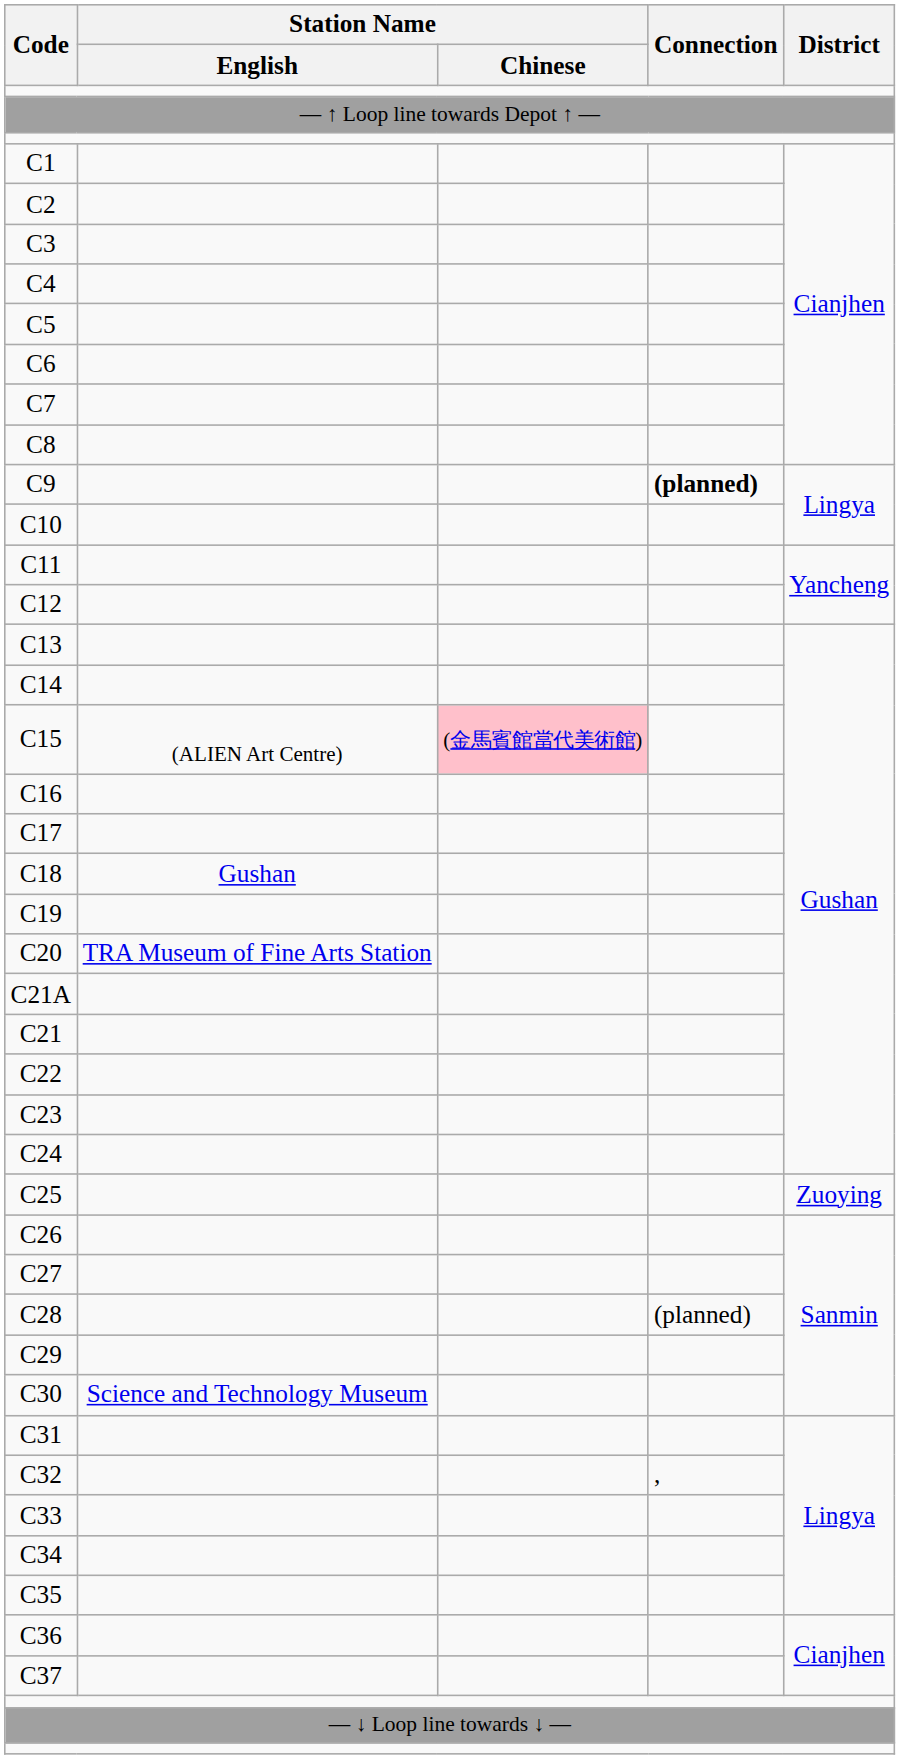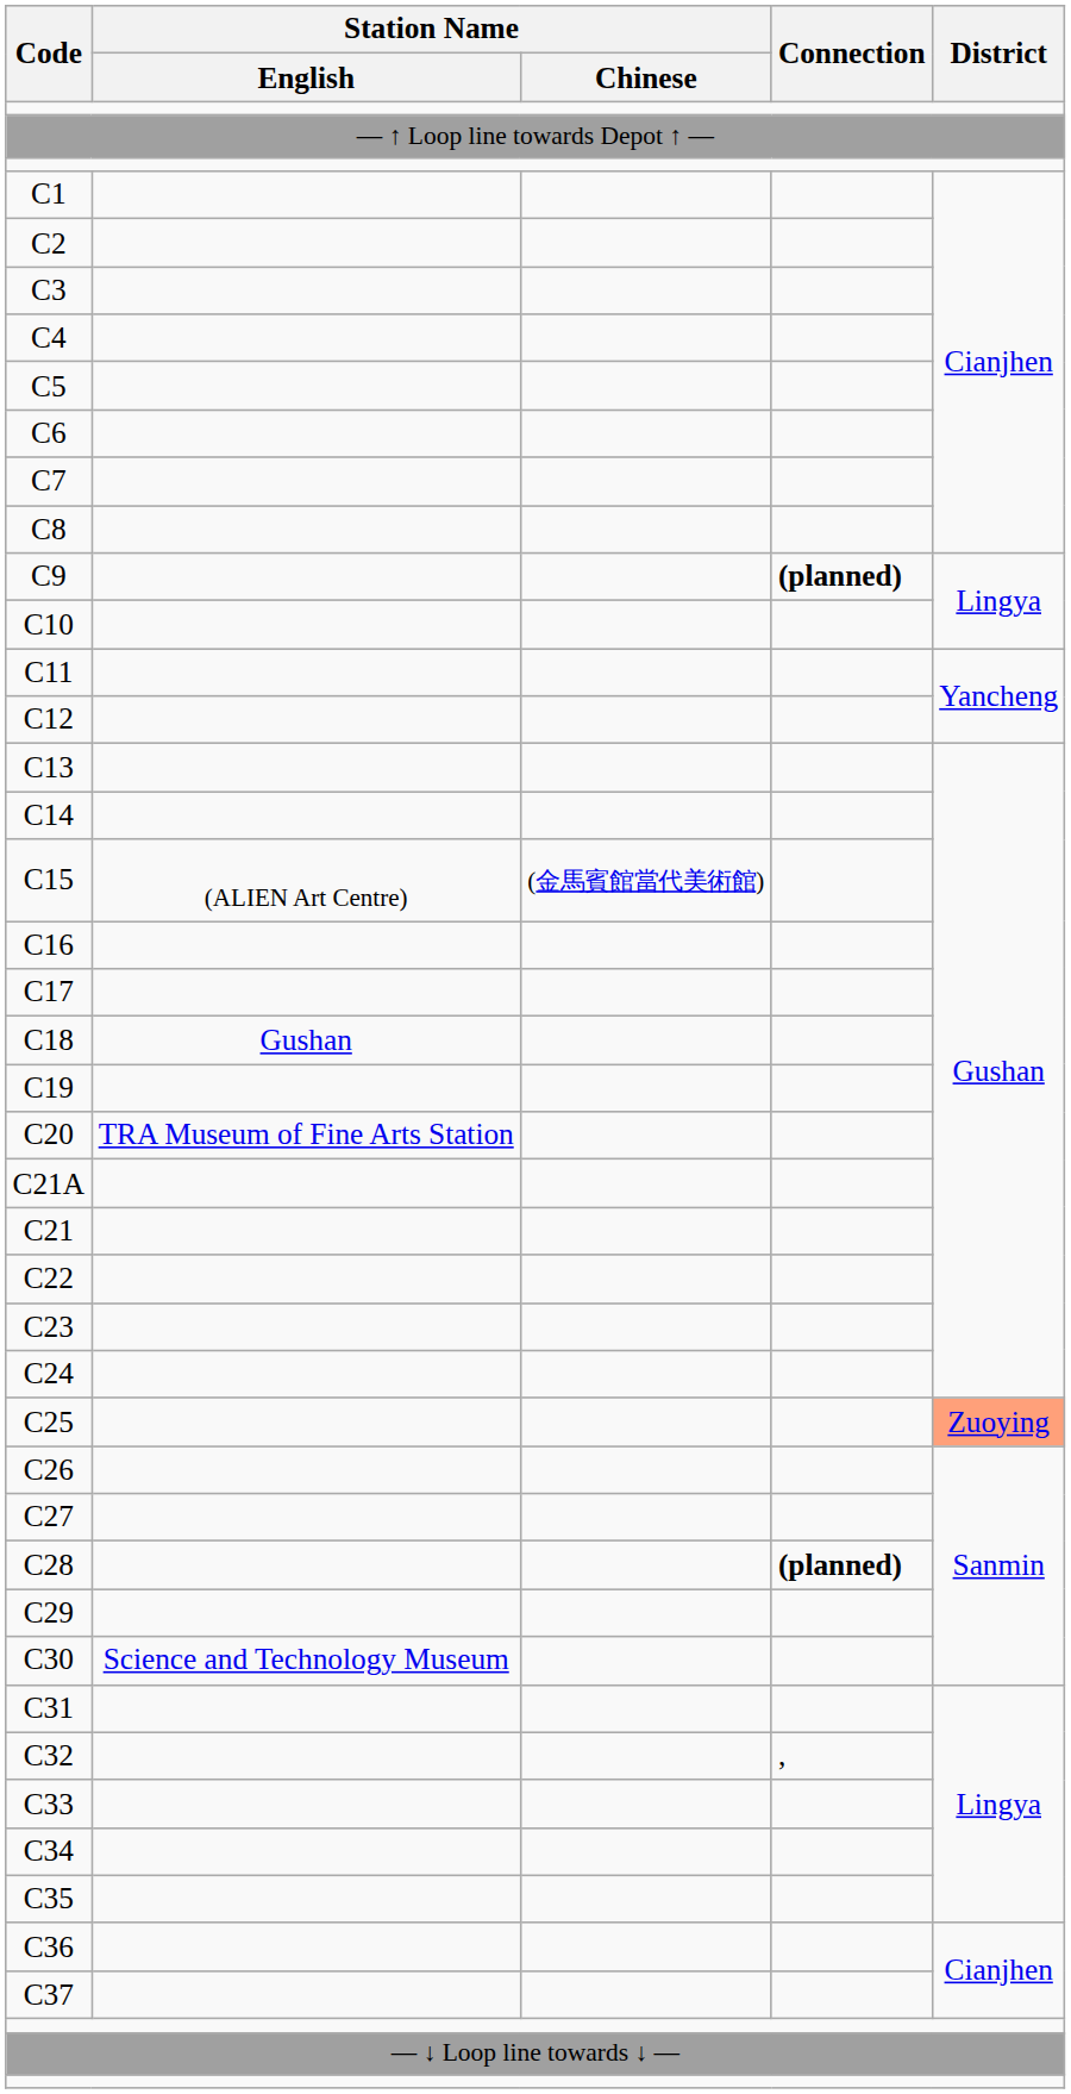C15 | Station Name / Chinese: pink background -> no background
C25 | District: no background -> lightsalmon background
C28 | Connection: normal -> bold
